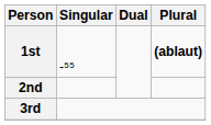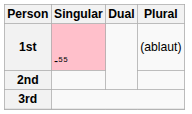1st | Singular: no background -> pink background
1st | Plural: bold -> normal
